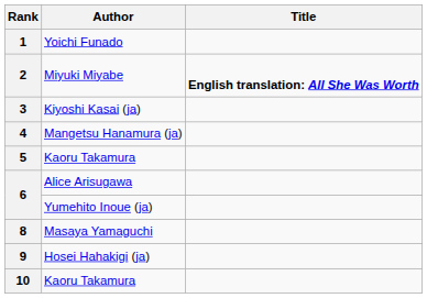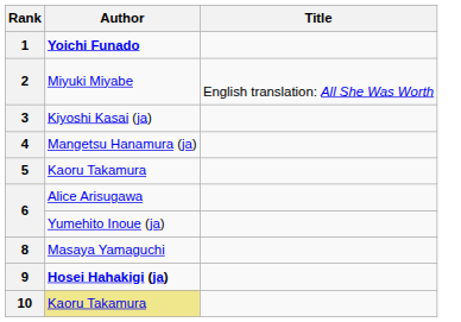1 | Author: normal -> bold
2 | Title: bold -> normal
9 | Author: normal -> bold
10 | Author: no background -> khaki background
